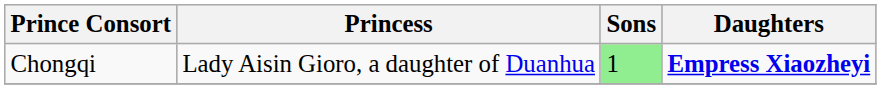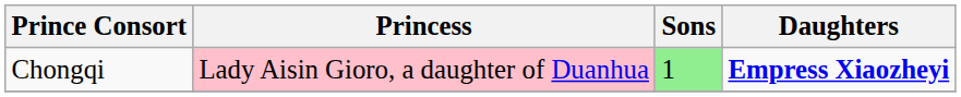Chongqi | Princess: no background -> pink background
